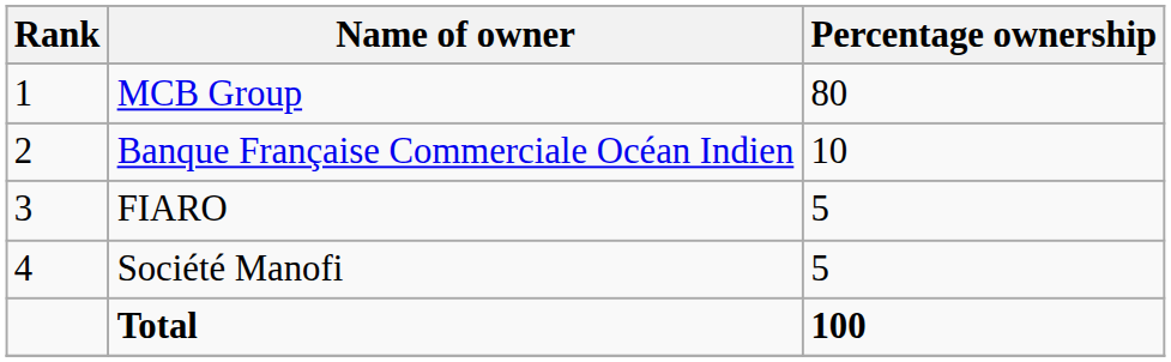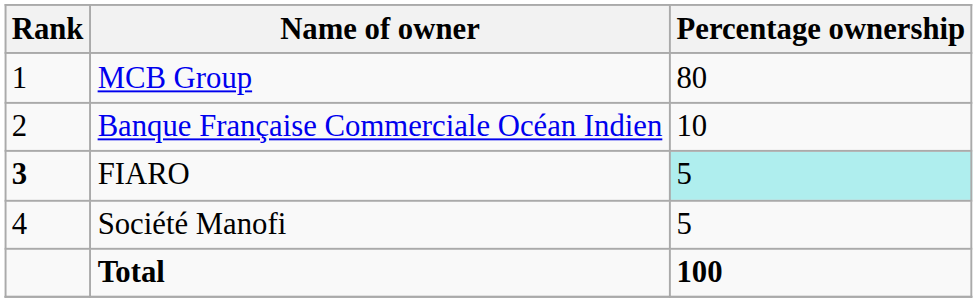FIARO | Rank: normal -> bold
FIARO | Percentage ownership: no background -> paleturquoise background
